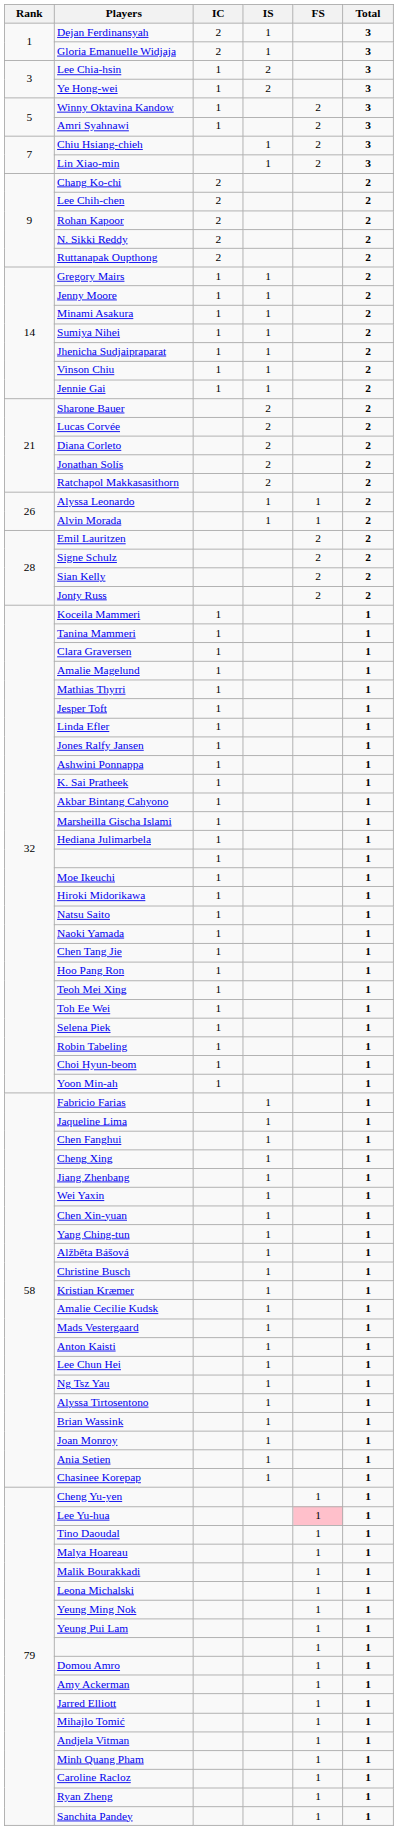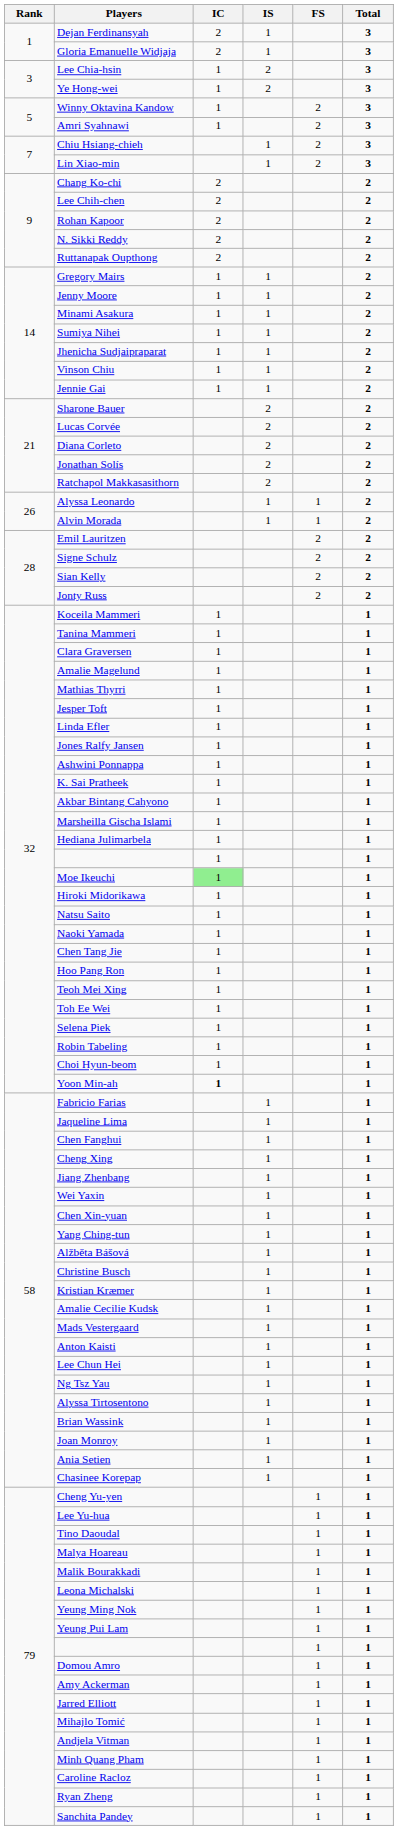Moe Ikeuchi | IC: no background -> lightgreen background
Yoon Min-ah | IC: normal -> bold
Lee Yu-hua | FS: pink background -> no background
